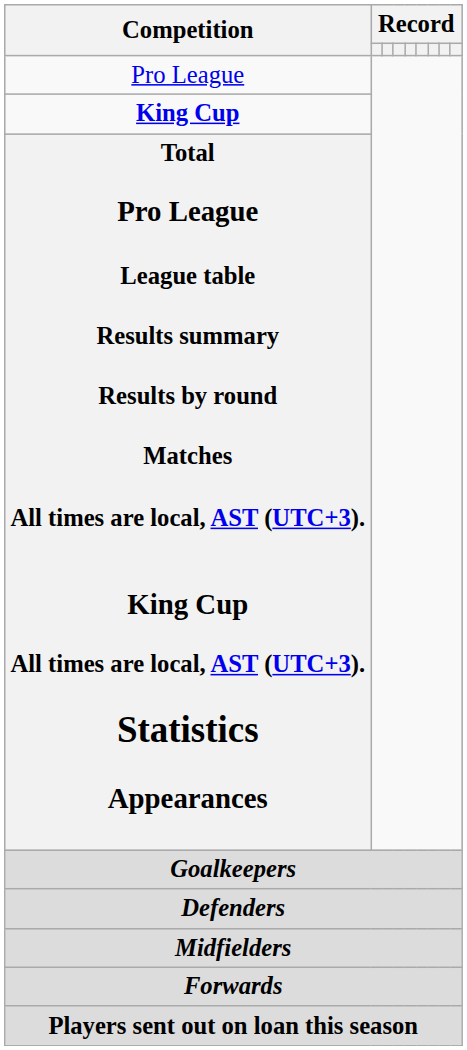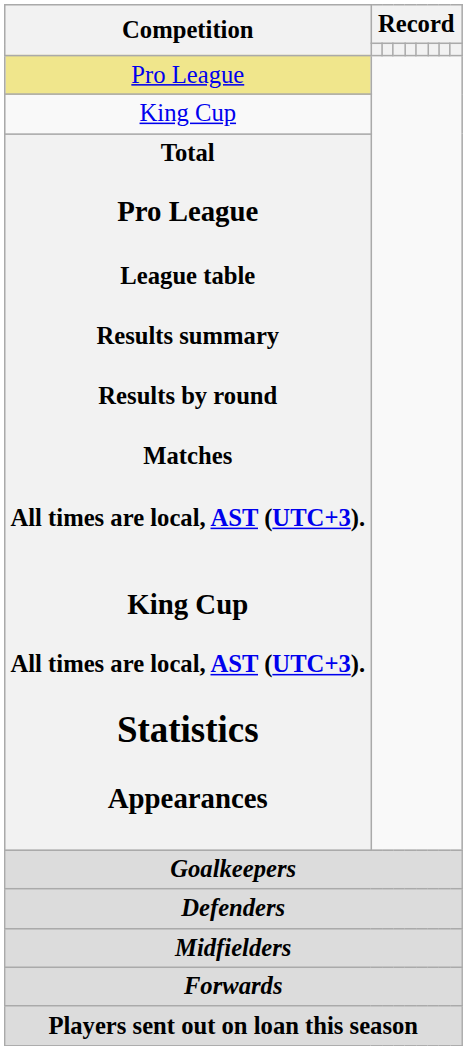Pro League | Competition: no background -> khaki background
King Cup | Competition: bold -> normal
